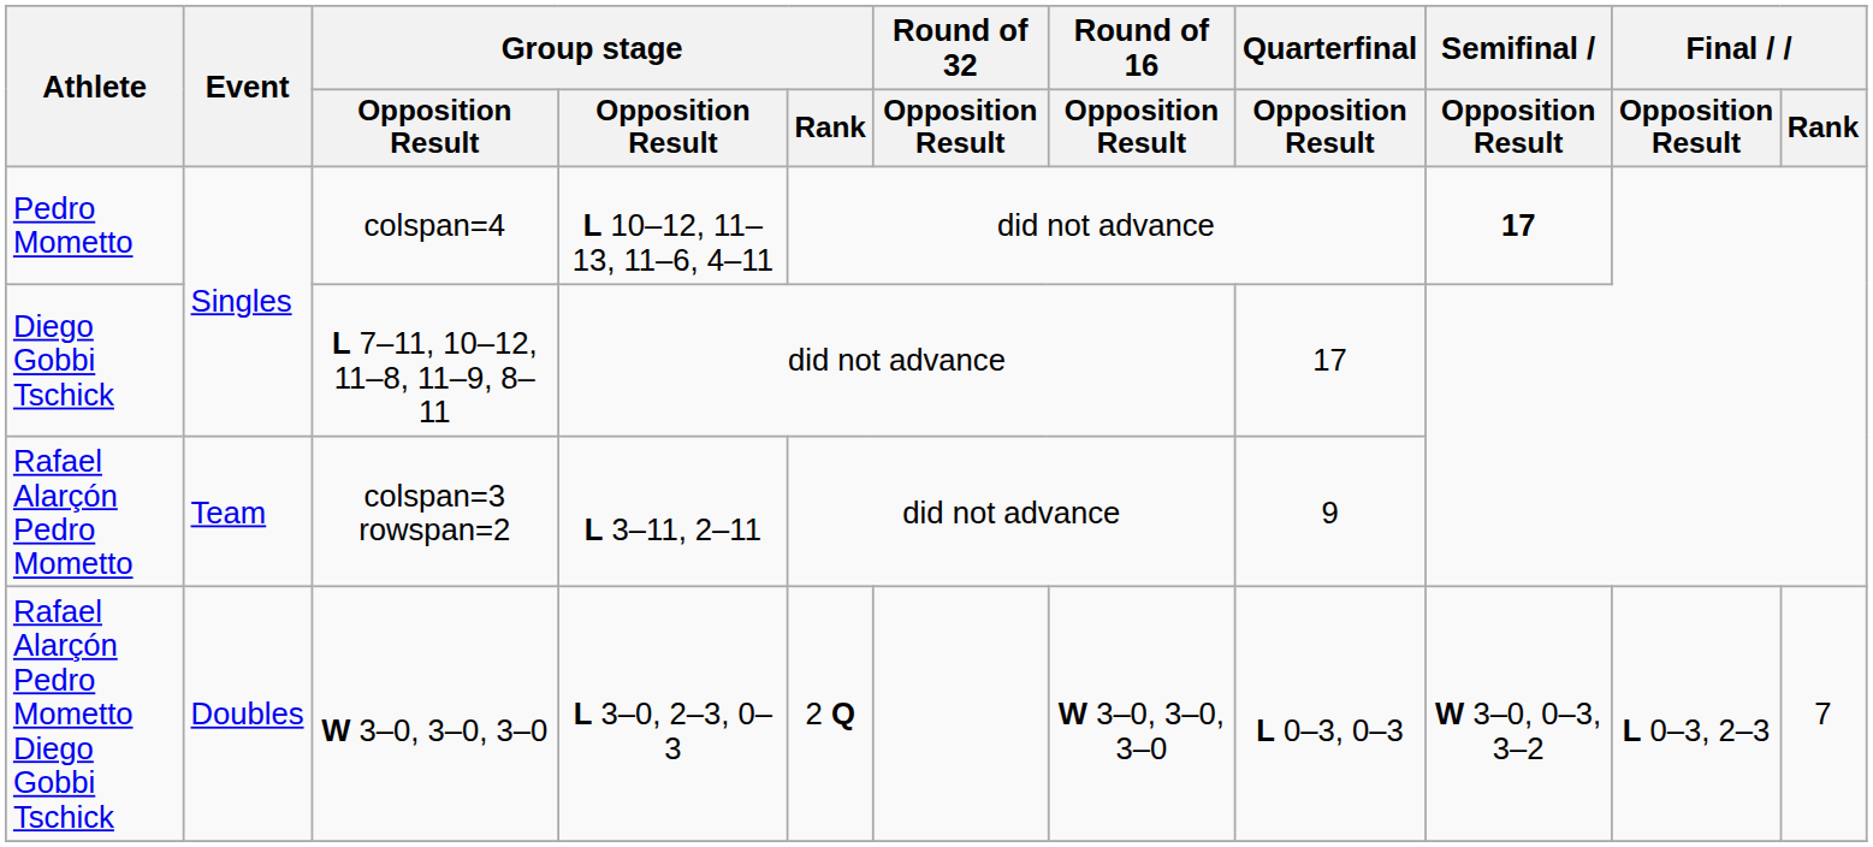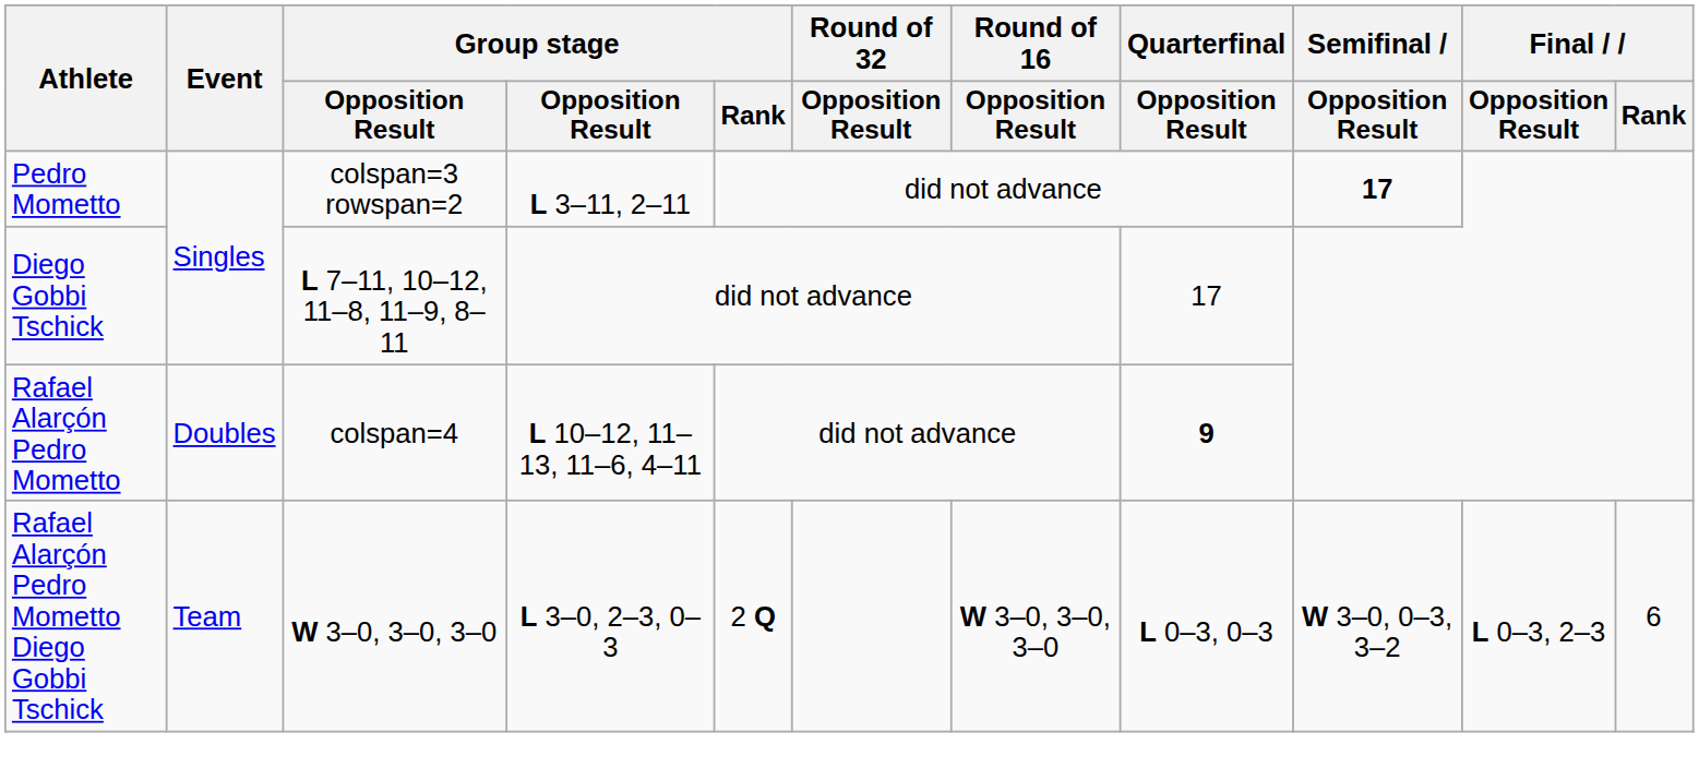Pedro Mometto | column 3: colspan=4 -> colspan=3 rowspan=2
Pedro Mometto | column 4: L 10–12, 11–13, 11–6, 4–11 -> L 3–11, 2–11
Rafael Alarçón Pedro Mometto | Event: Team -> Doubles
Rafael Alarçón Pedro Mometto | column 3: colspan=3 rowspan=2 -> colspan=4
Rafael Alarçón Pedro Mometto | column 4: L 3–11, 2–11 -> L 10–12, 11–13, 11–6, 4–11
Rafael Alarçón Pedro Mometto | Quarterfinal / Opposition Result: normal -> bold
Rafael Alarçón Pedro Mometto Diego Gobbi Tschick | Event: Doubles -> Team
Rafael Alarçón Pedro Mometto Diego Gobbi Tschick | Final / Rank: 7 -> 6
